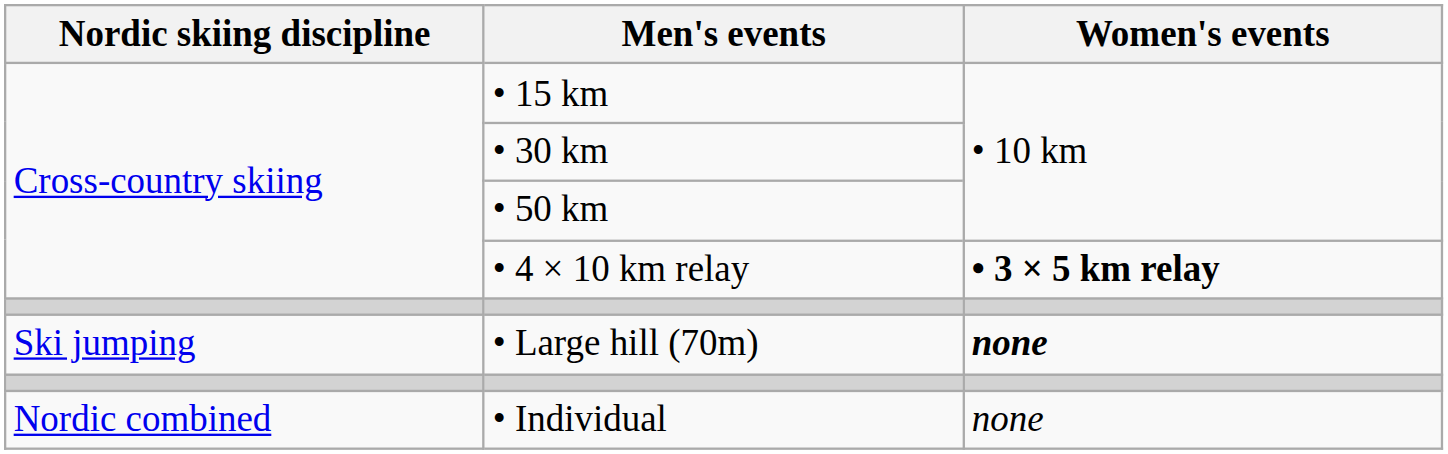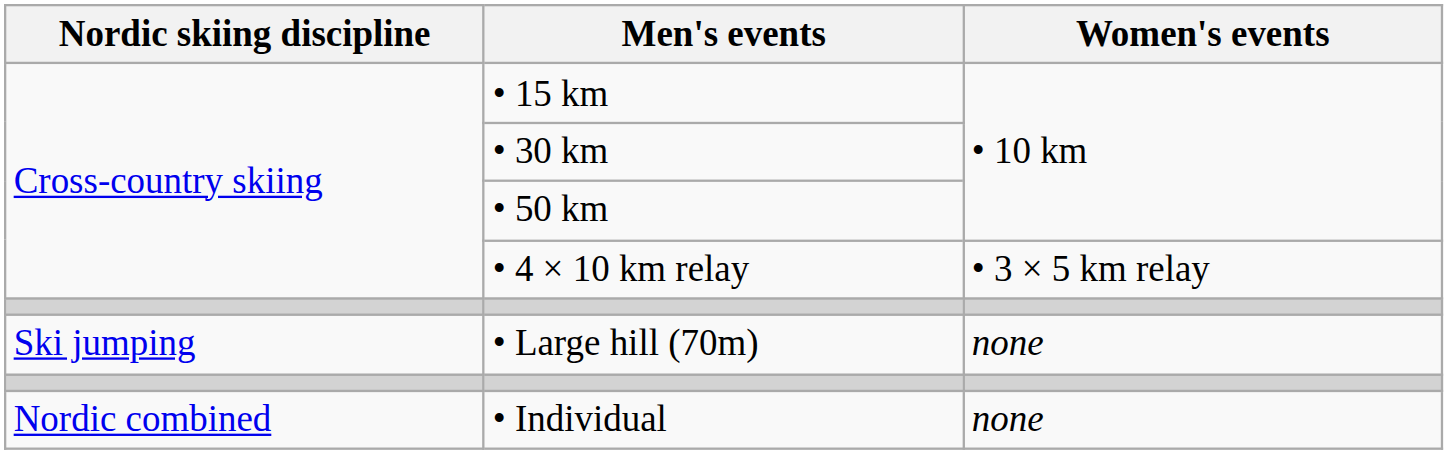• 4 × 10 km relay | Women's events: bold -> normal
• Large hill (70m) | Women's events: bold -> normal
